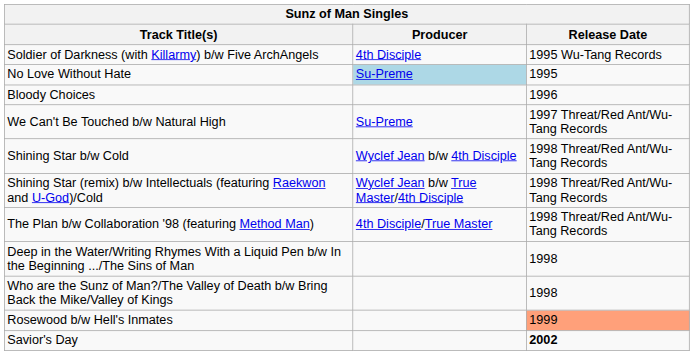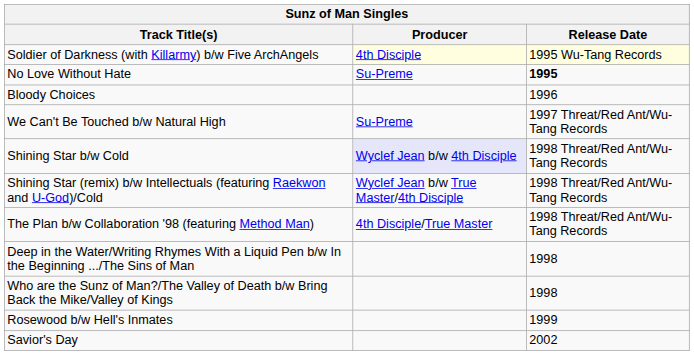Soldier of Darkness (with Killarmy) b/w Five ArchAngels | Producer: no background -> lightyellow background
Soldier of Darkness (with Killarmy) b/w Five ArchAngels | Release Date: no background -> lightyellow background
No Love Without Hate | Producer: lightblue background -> no background
No Love Without Hate | Release Date: normal -> bold
Shining Star b/w Cold | Producer: no background -> lavender background
Rosewood b/w Hell's Inmates | Release Date: lightsalmon background -> no background
Savior's Day | Release Date: bold -> normal
